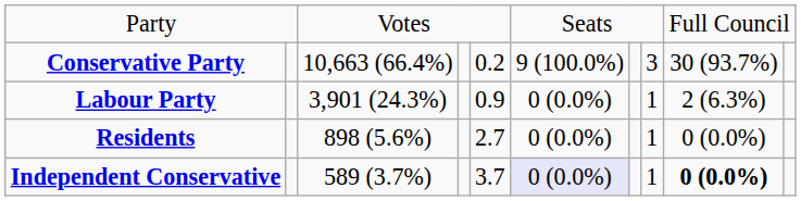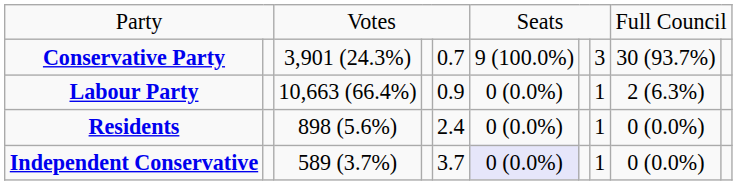Conservative Party | column 3: 10,663 (66.4%) -> 3,901 (24.3%)
Conservative Party | column 5: 0.2 -> 0.7
Labour Party | column 3: 3,901 (24.3%) -> 10,663 (66.4%)
Residents | column 5: 2.7 -> 2.4
Independent Conservative | column 9: bold -> normal
